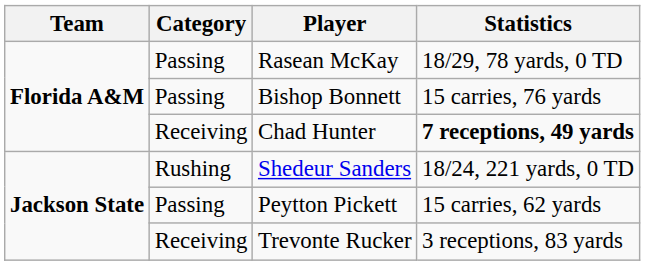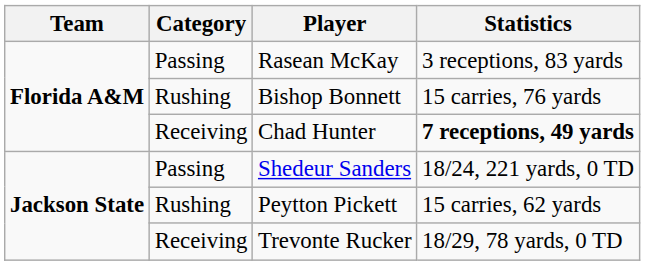Rasean McKay | Statistics: 18/29, 78 yards, 0 TD -> 3 receptions, 83 yards
Bishop Bonnett | Category: Passing -> Rushing
Shedeur Sanders | Category: Rushing -> Passing
Peytton Pickett | Category: Passing -> Rushing
Trevonte Rucker | Statistics: 3 receptions, 83 yards -> 18/29, 78 yards, 0 TD
